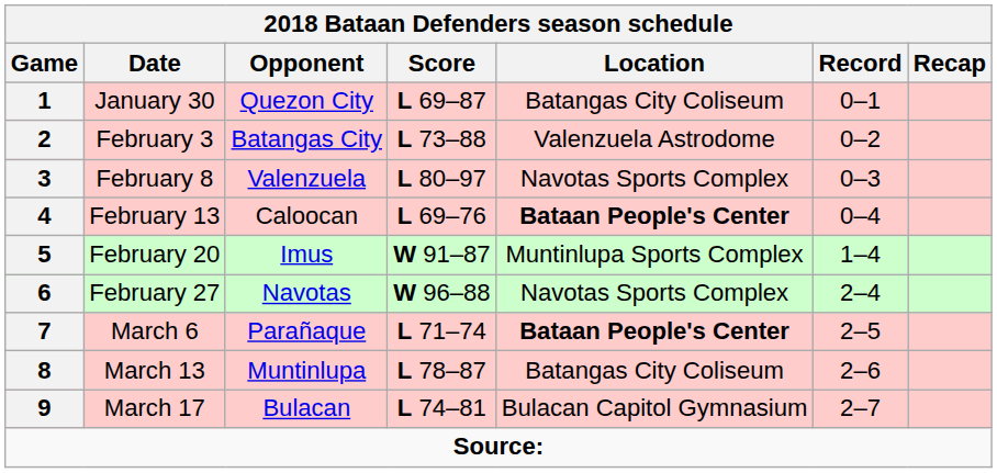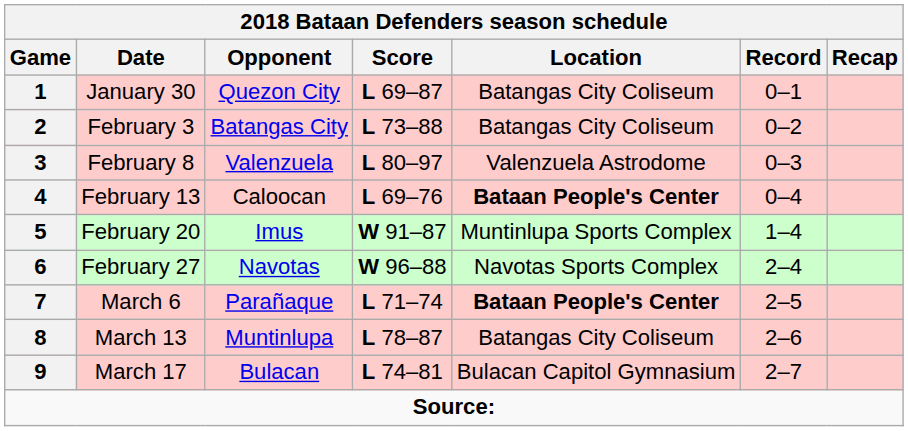2 | Location: Valenzuela Astrodome -> Batangas City Coliseum
3 | Location: Navotas Sports Complex -> Valenzuela Astrodome
